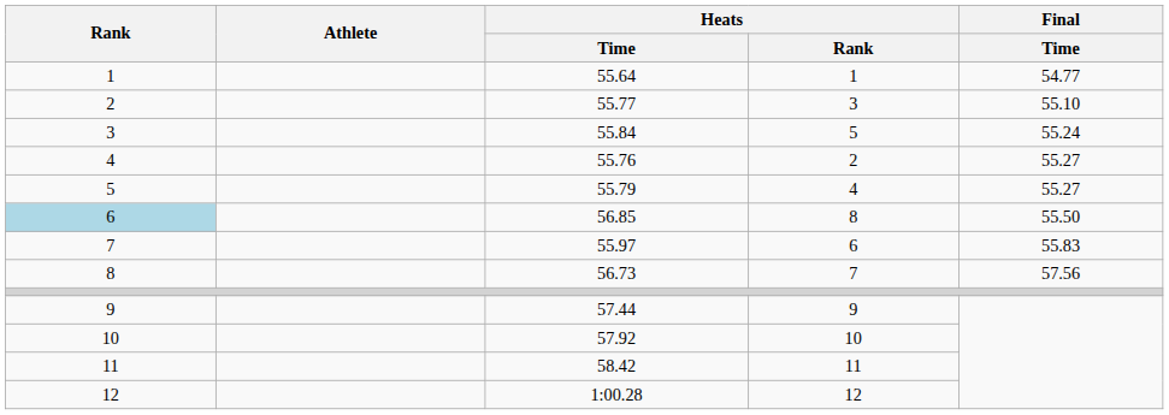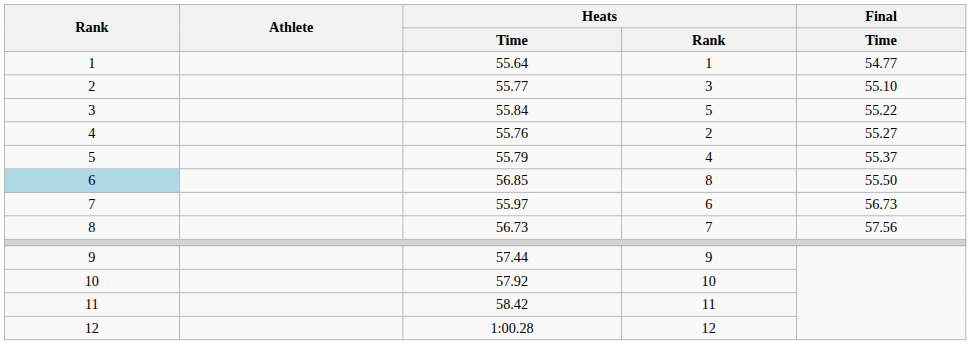row 5 | Final / Time: 55.24 -> 55.22
row 7 | Final / Time: 55.27 -> 55.37
row 9 | Final / Time: 55.83 -> 56.73
